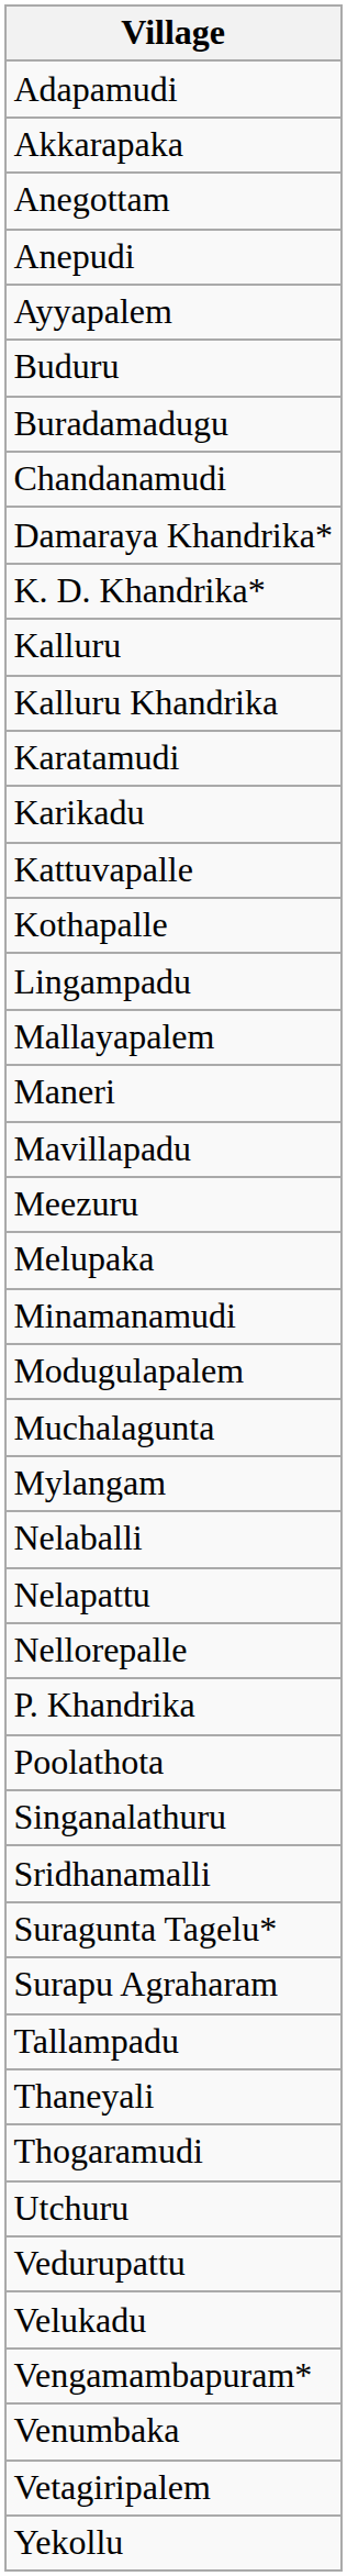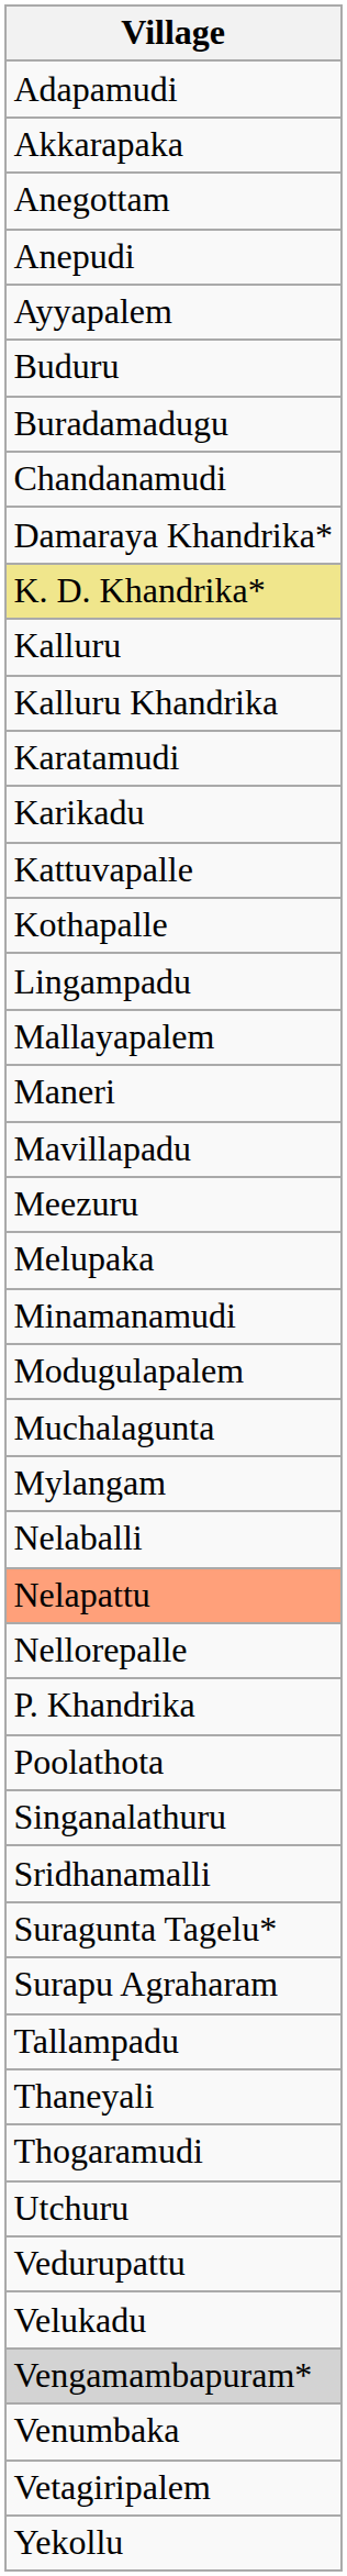row 11 | column 1: no background -> khaki background
row 29 | column 1: no background -> lightsalmon background
row 43 | column 1: no background -> lightgrey background
